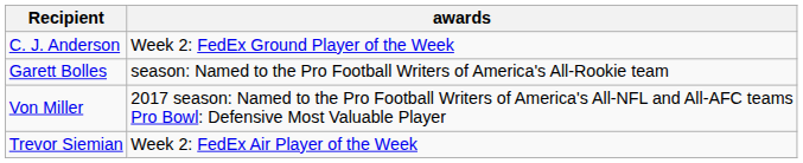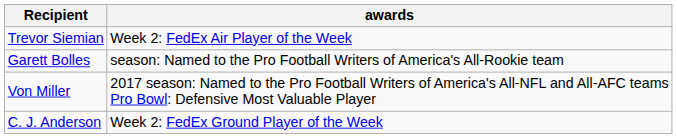rows swapped: C. J. Anderson <-> Trevor Siemian
